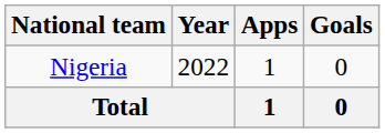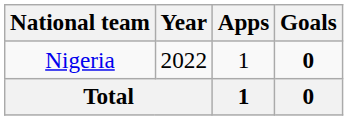Nigeria | Goals: normal -> bold
